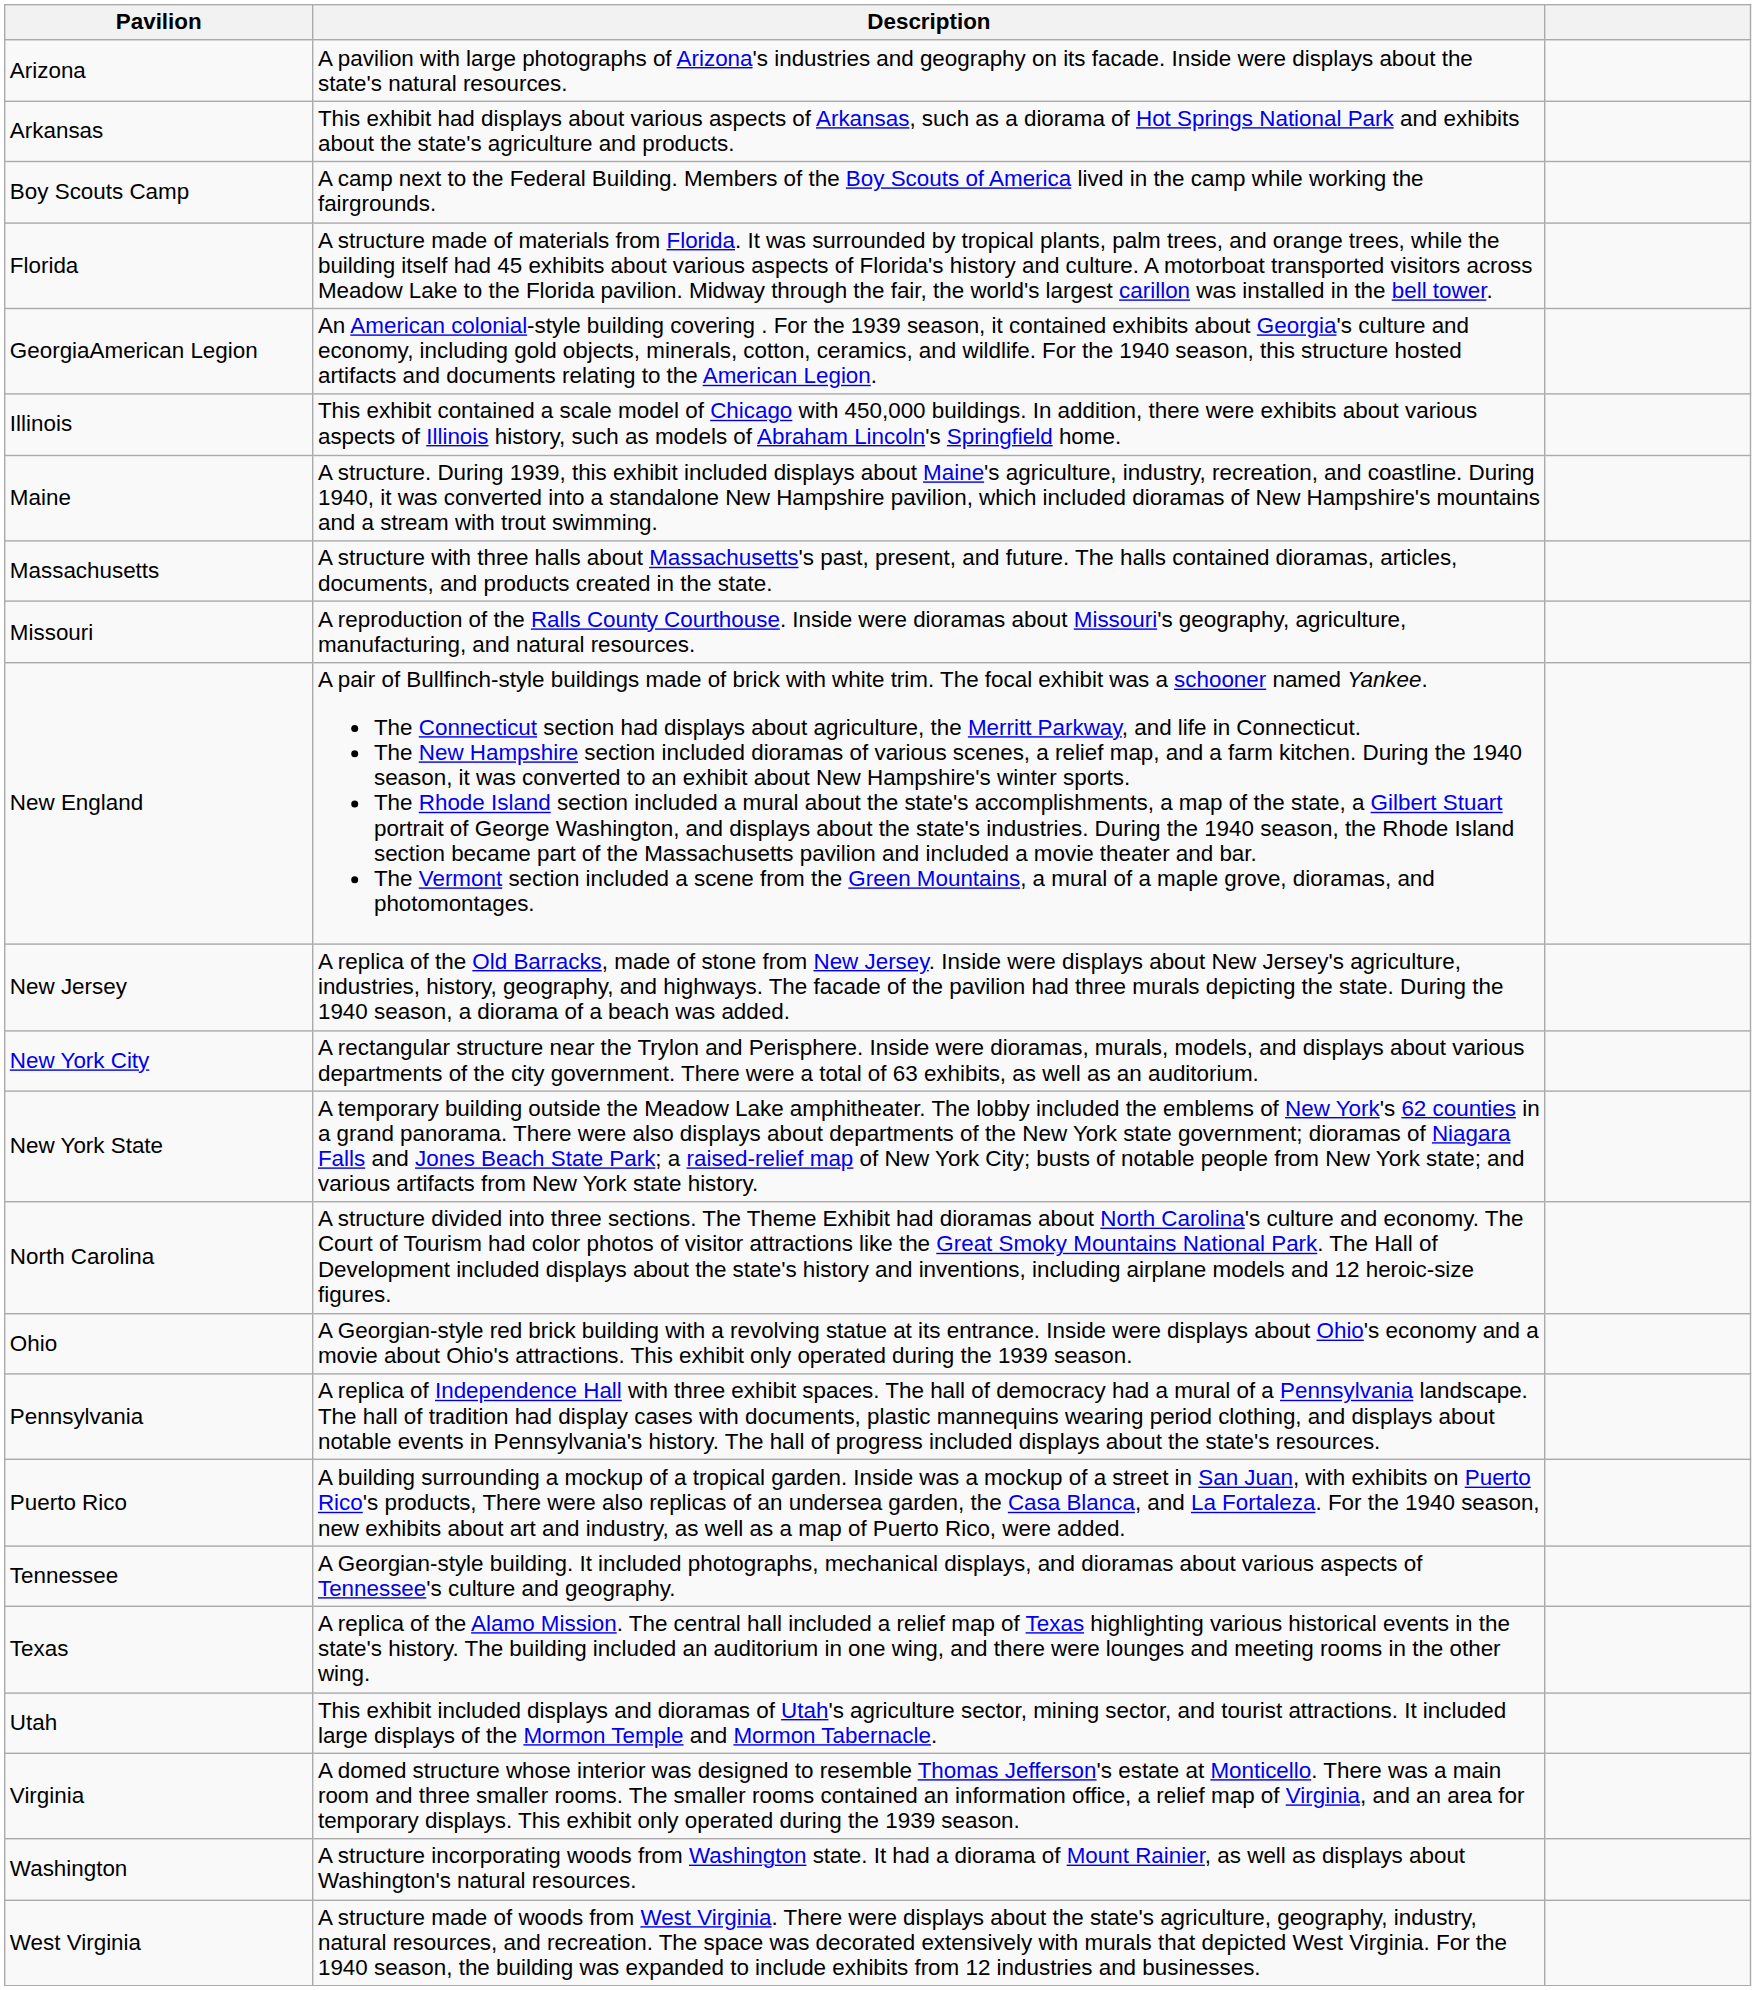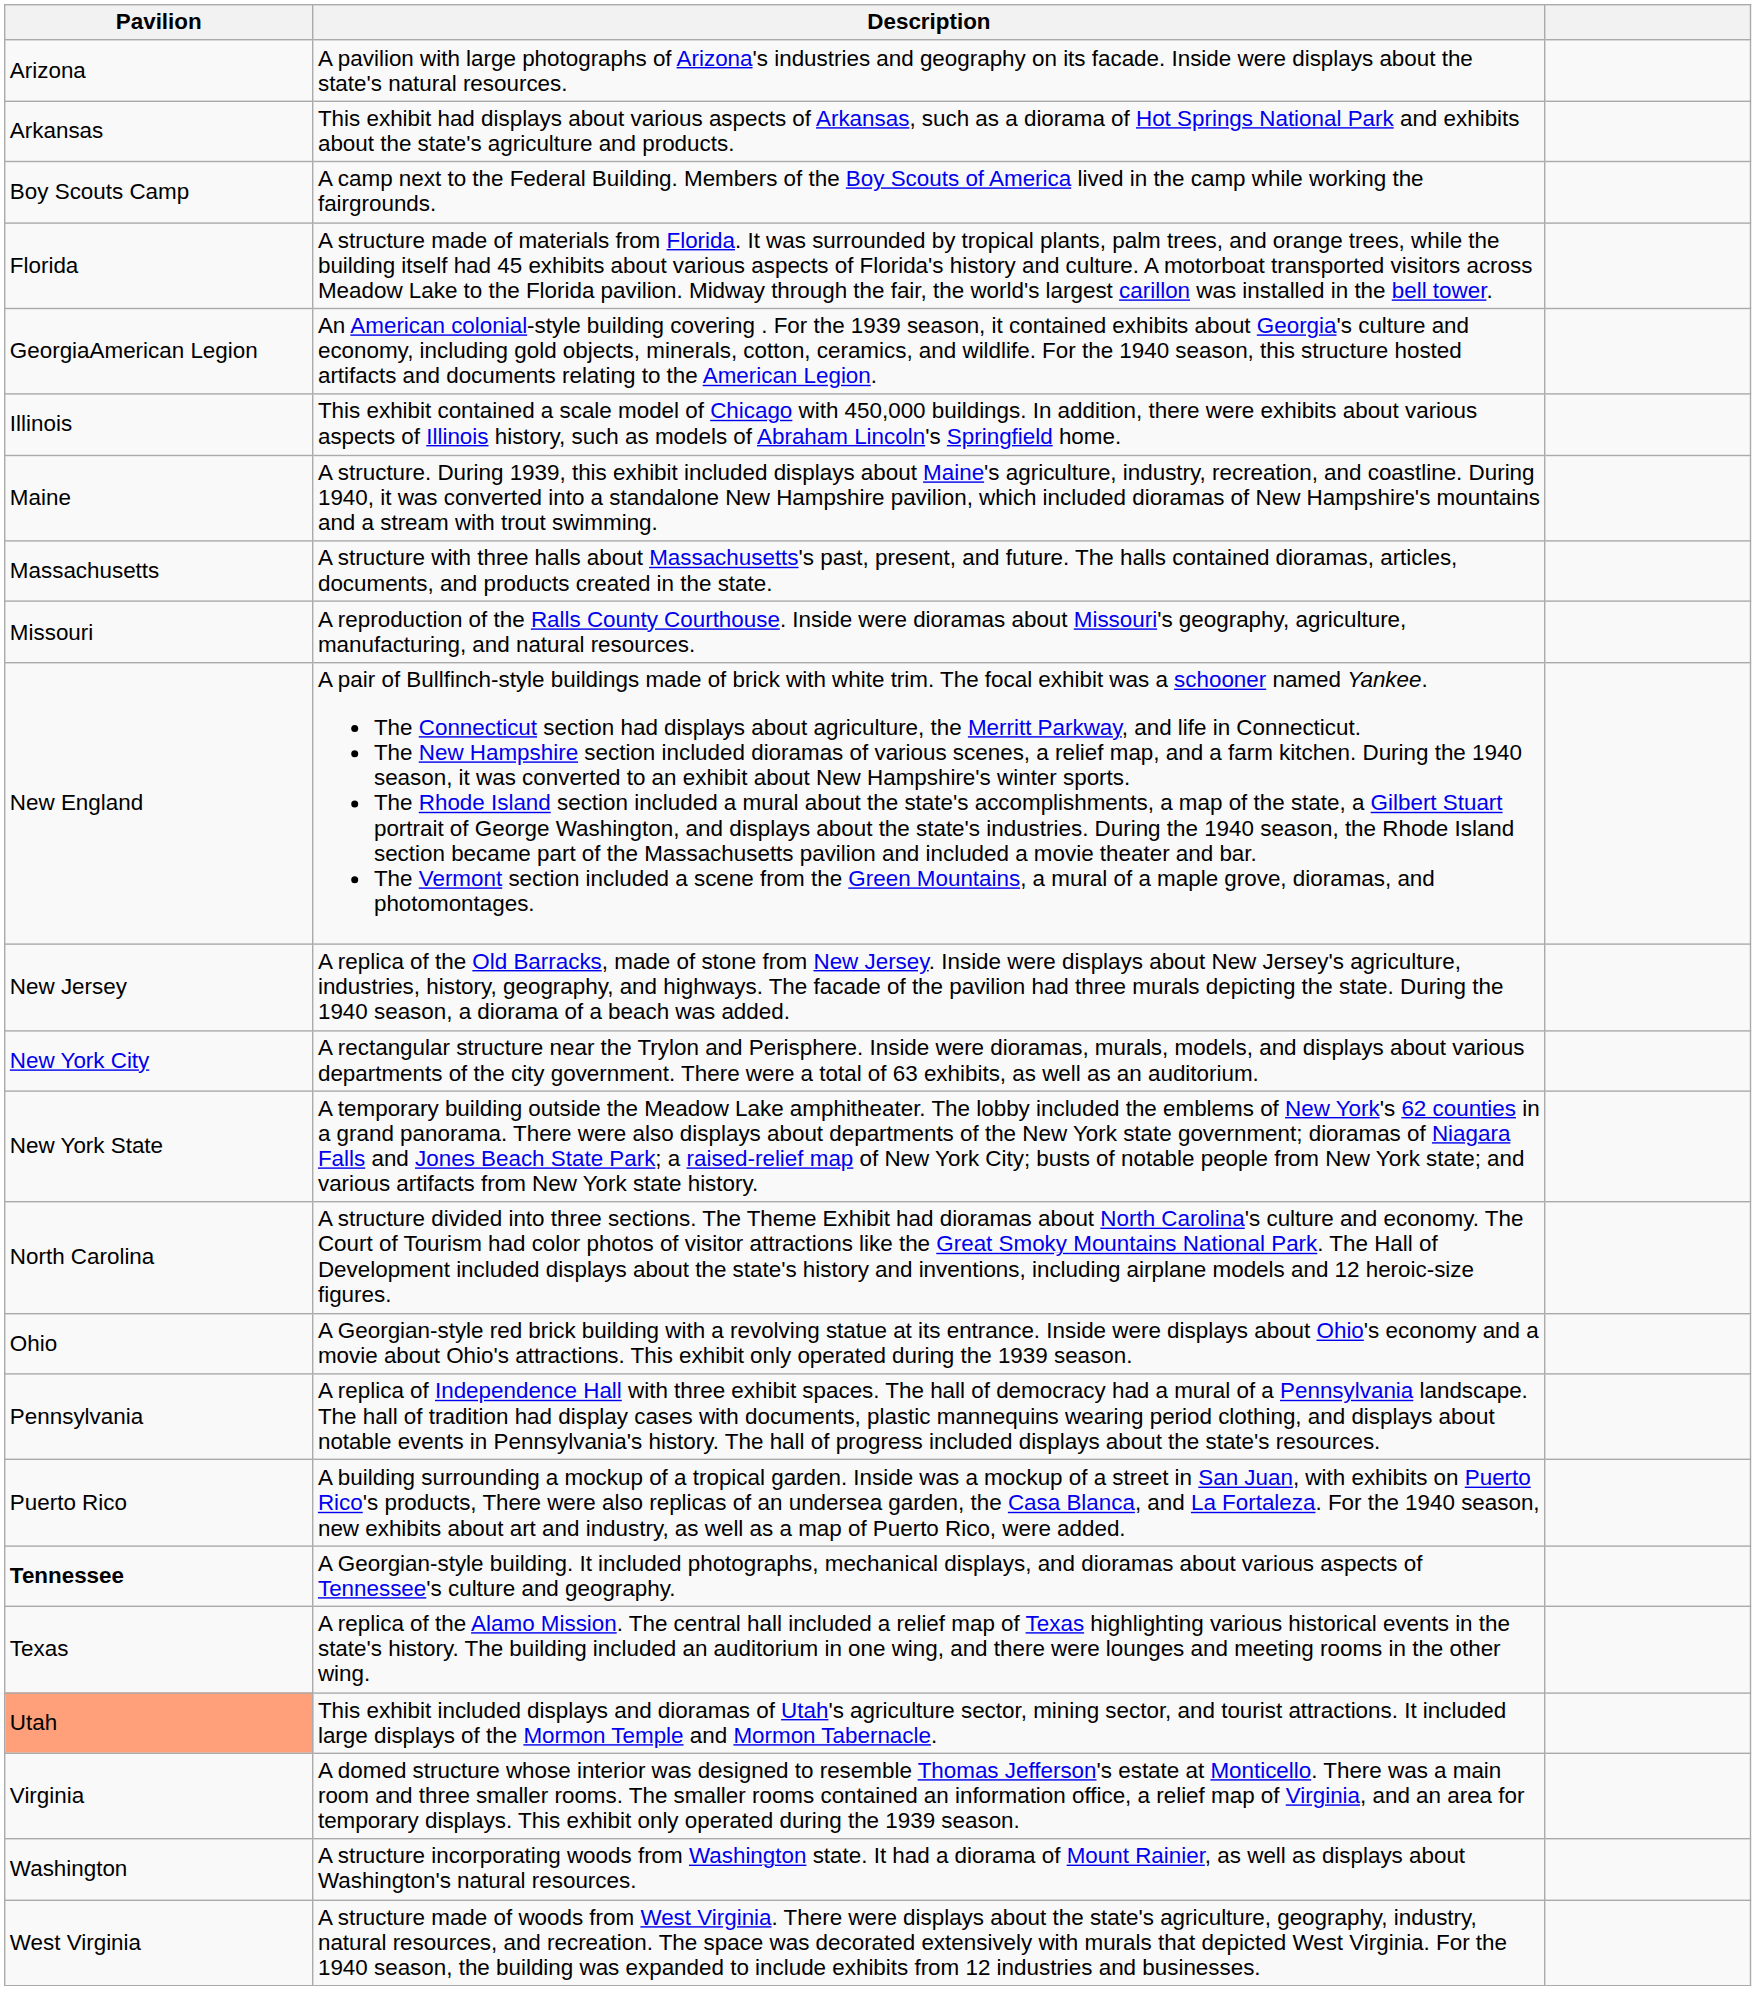Tennessee | Pavilion: normal -> bold
Utah | Pavilion: no background -> lightsalmon background
